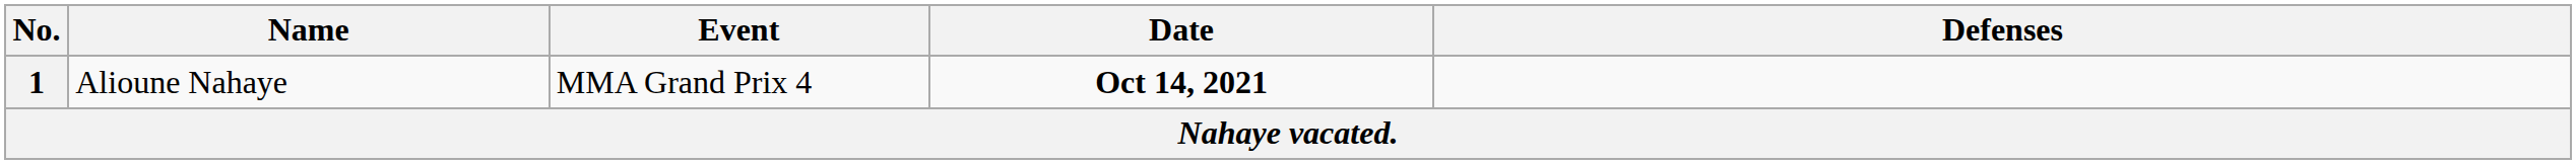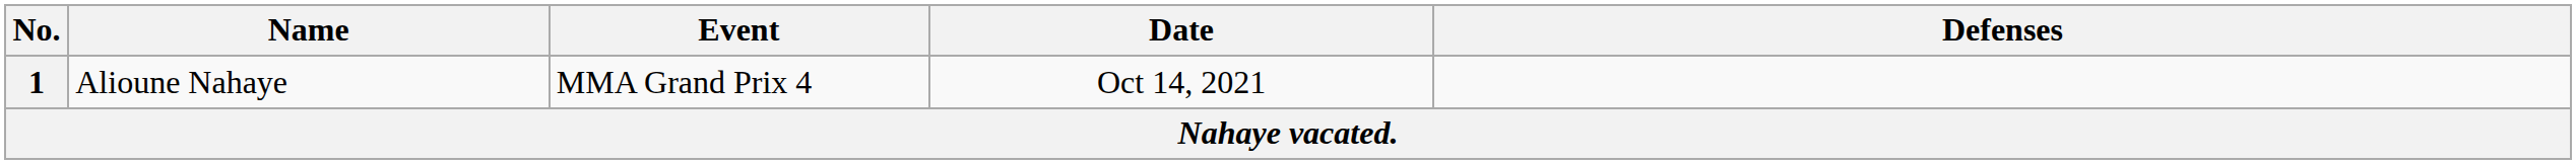1 | Date: bold -> normal
